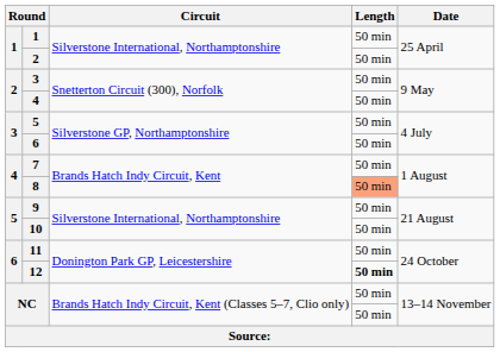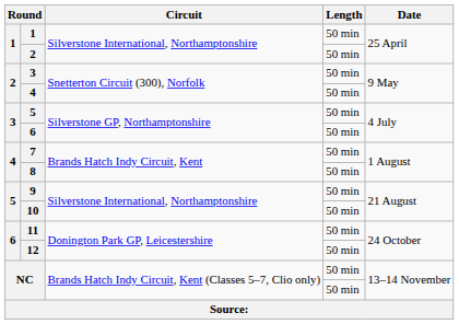8 | Length: lightsalmon background -> no background
12 | Length: bold -> normal
